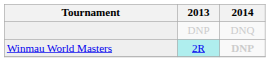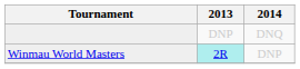Winmau World Masters | 2014: bold -> normal
